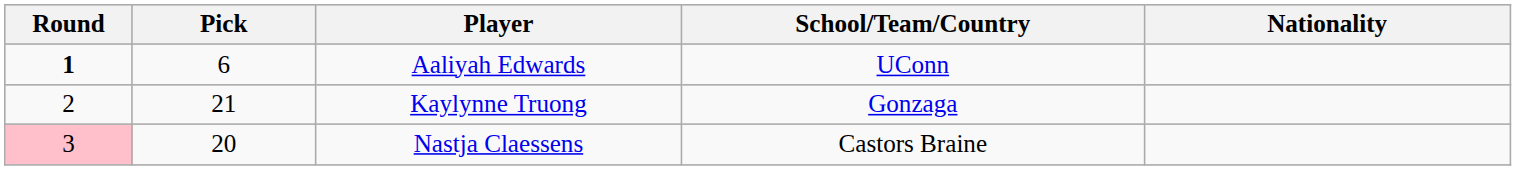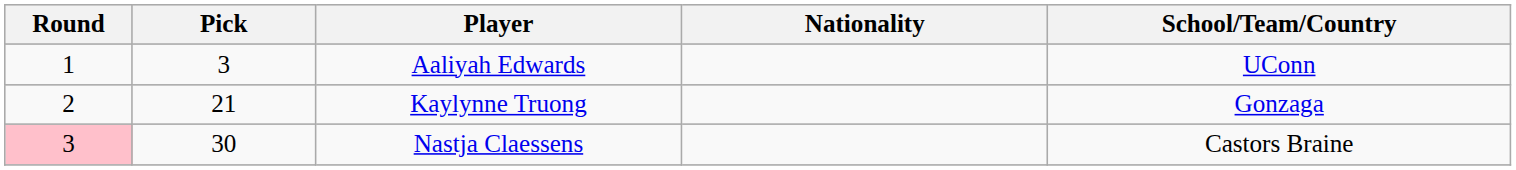columns swapped: Nationality <-> School/Team/Country
Aaliyah Edwards | Round: bold -> normal
Aaliyah Edwards | Pick: 6 -> 3
Nastja Claessens | Pick: 20 -> 30
